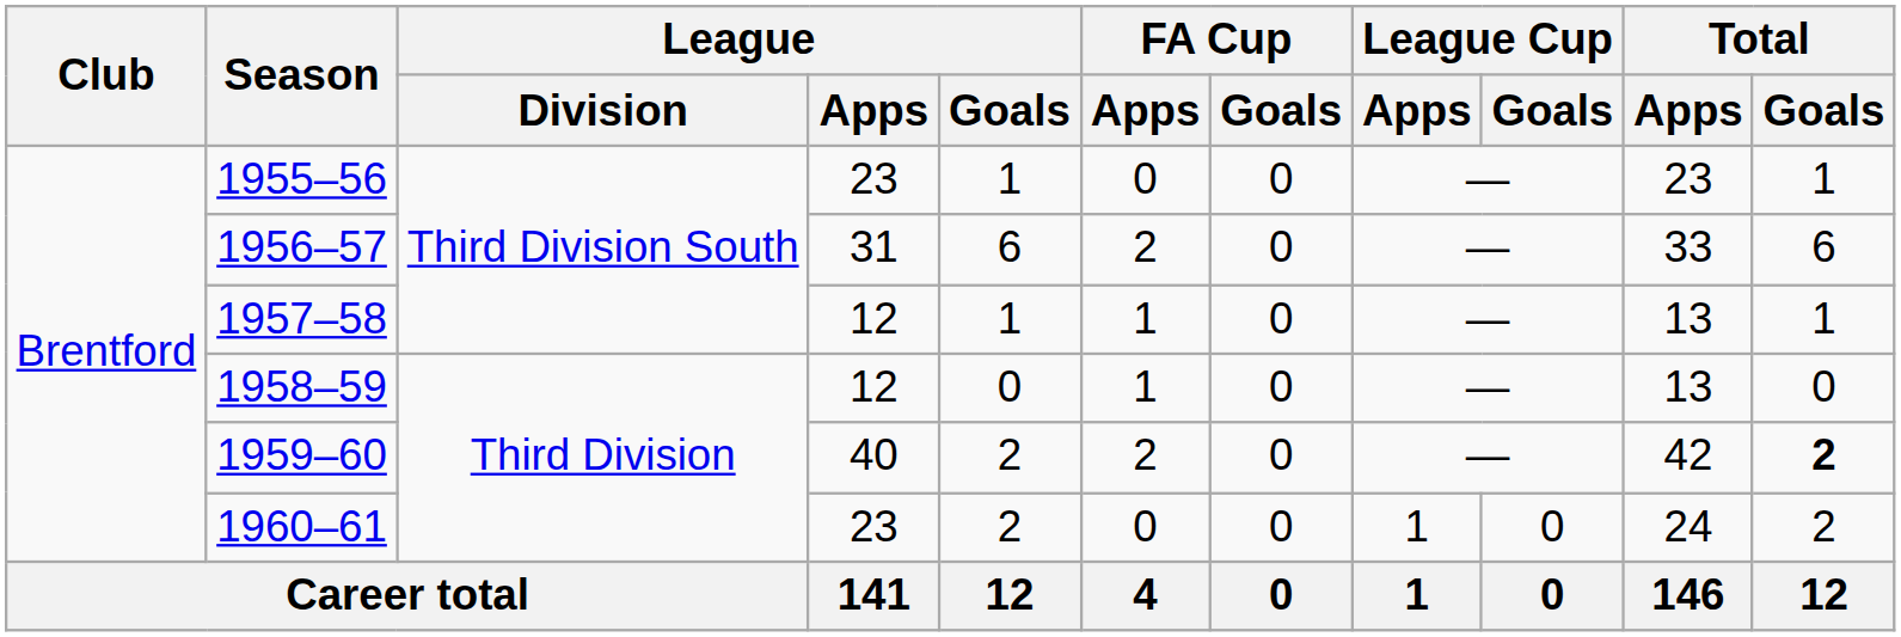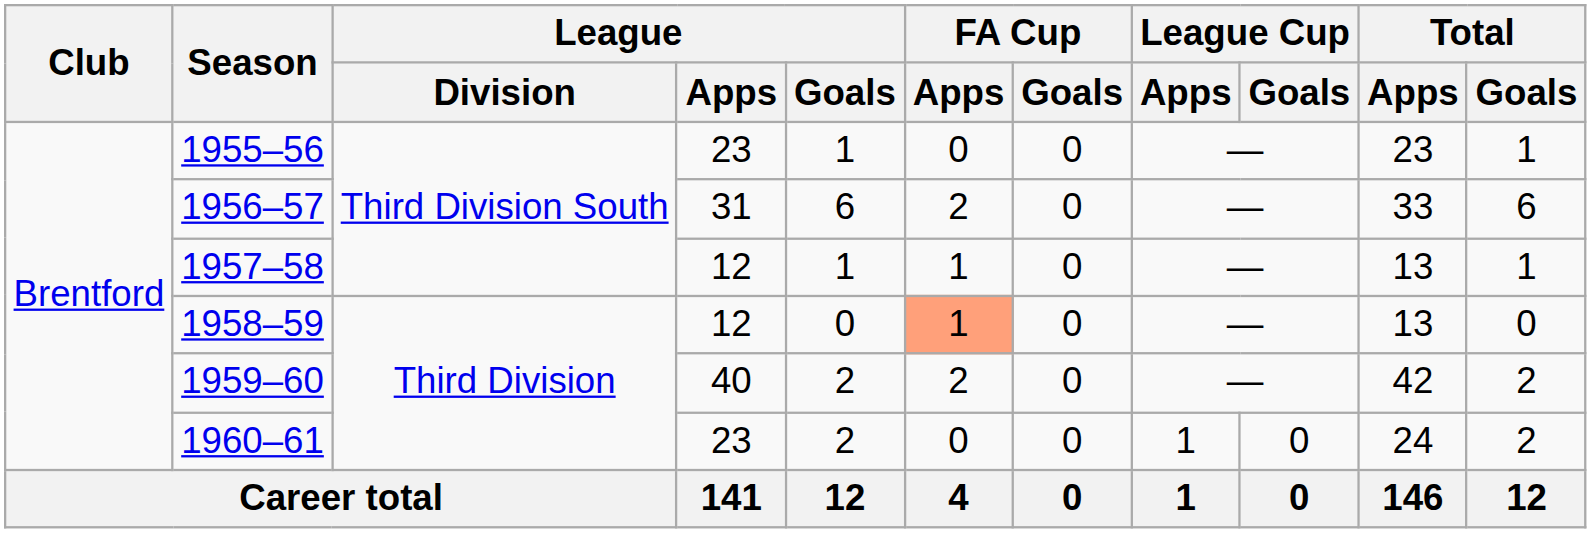1958–59 | FA Cup / Apps: no background -> lightsalmon background
1959–60 | Total / Goals: bold -> normal
